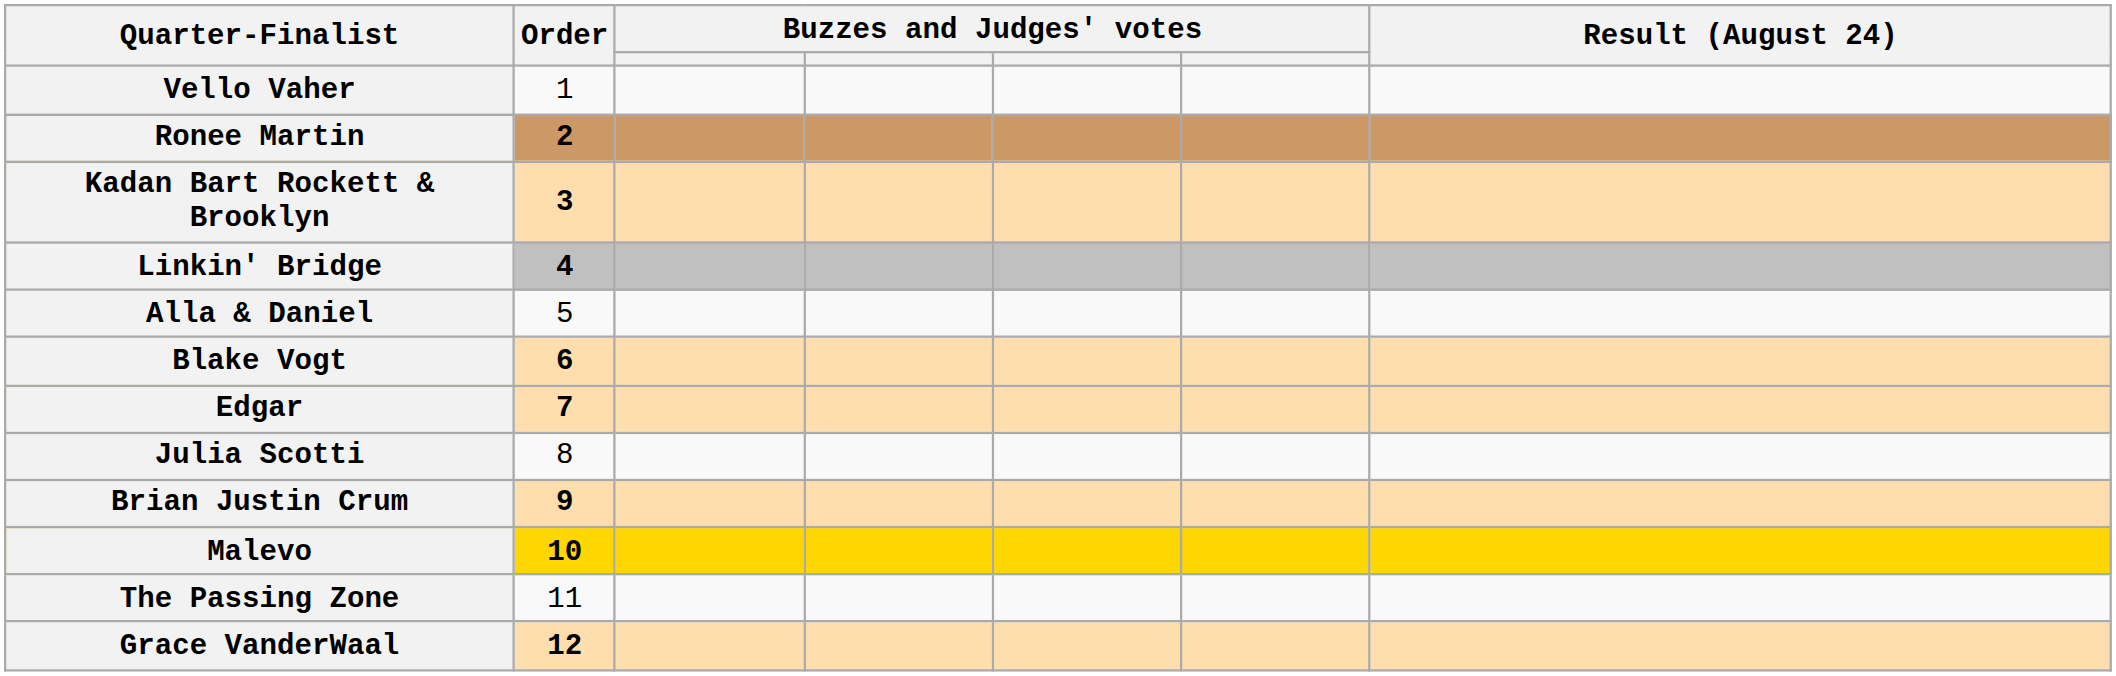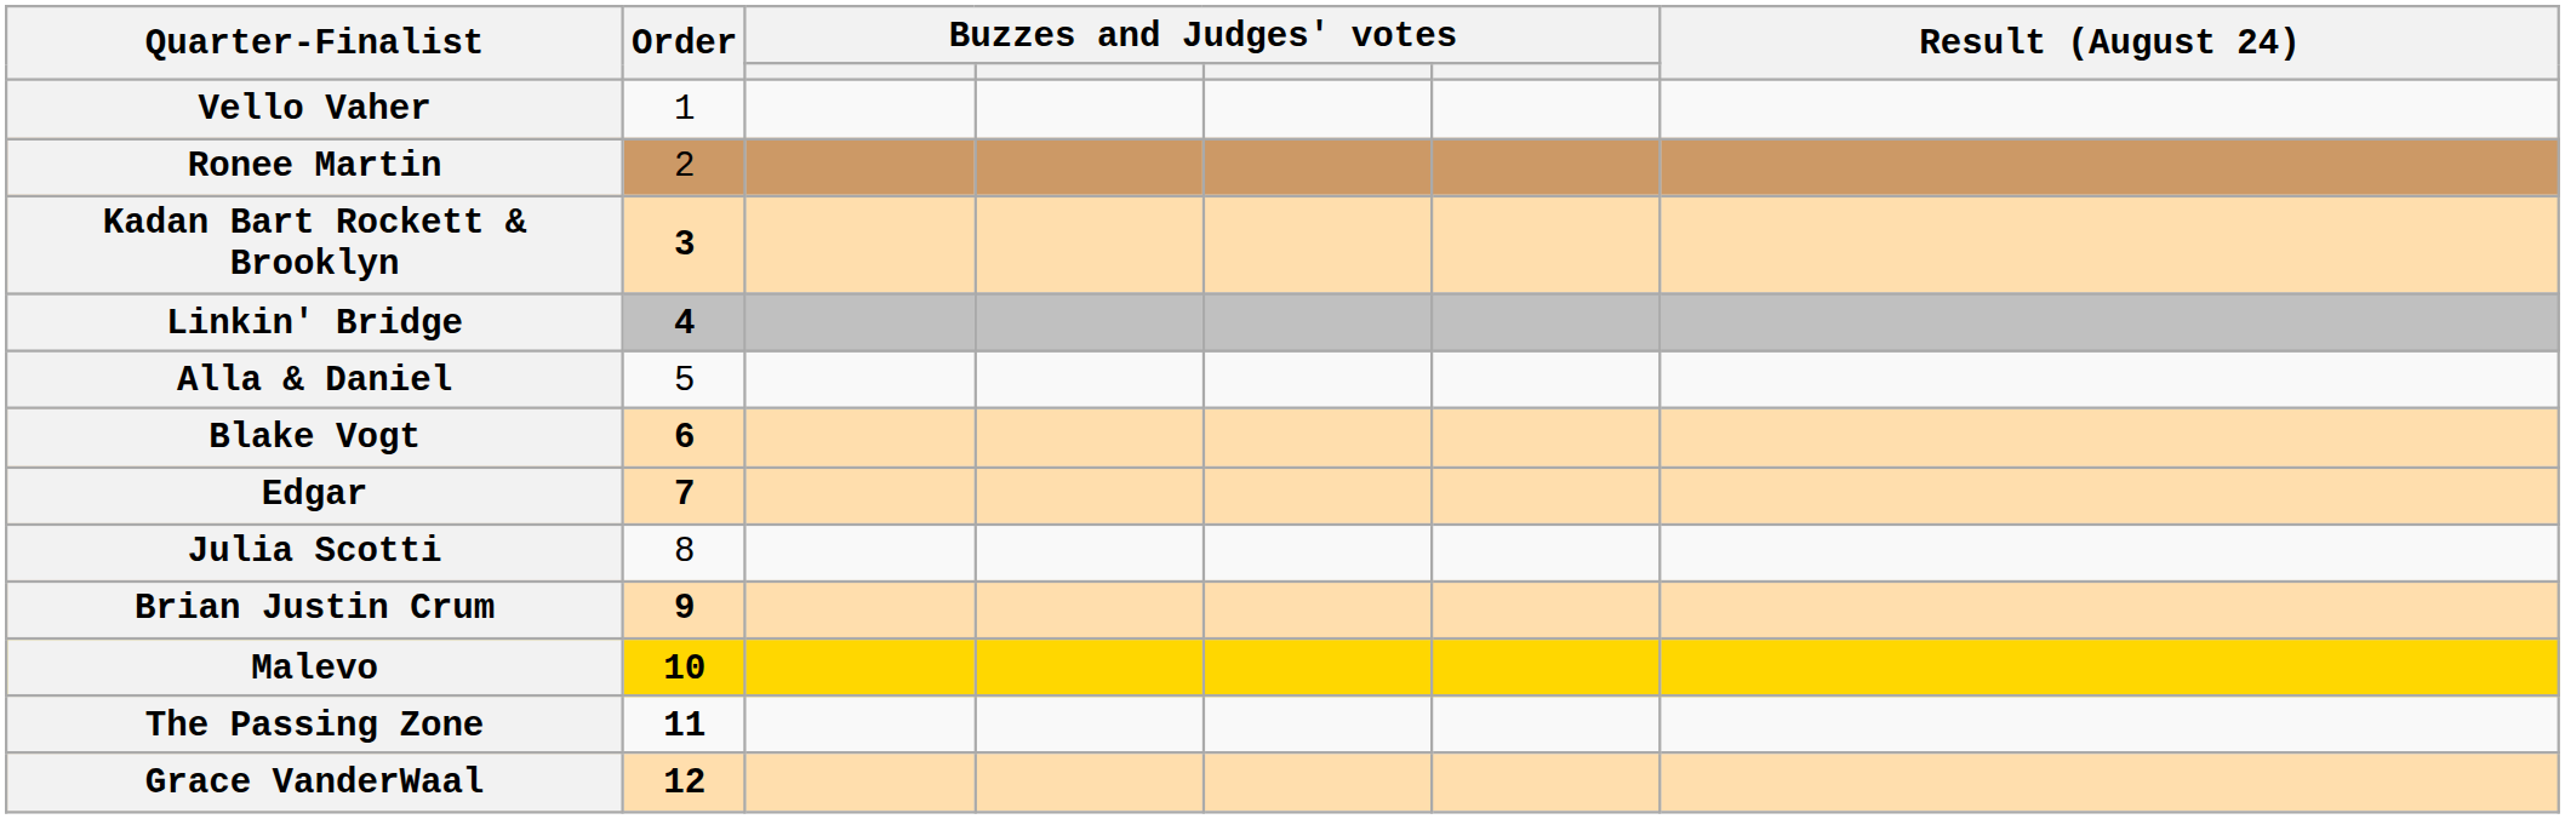Ronee Martin | Order: bold -> normal
The Passing Zone | Order: normal -> bold
